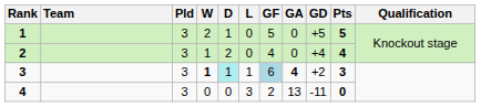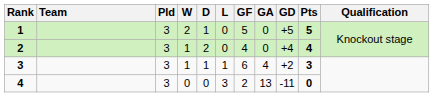row 4 | W: bold -> normal
row 4 | D: paleturquoise background -> no background
row 4 | GF: lightblue background -> no background
row 4 | GA: bold -> normal
